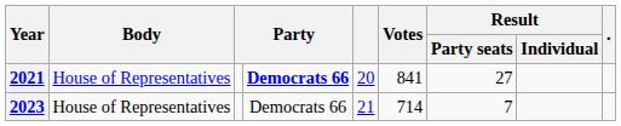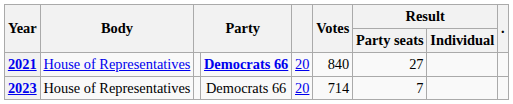2021 | Votes: 841 -> 840
2023 | column 5: 21 -> 20
